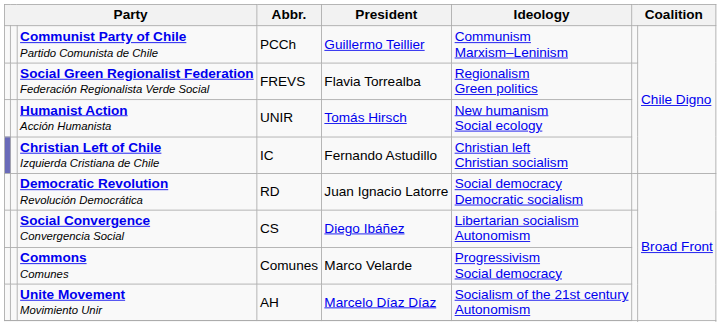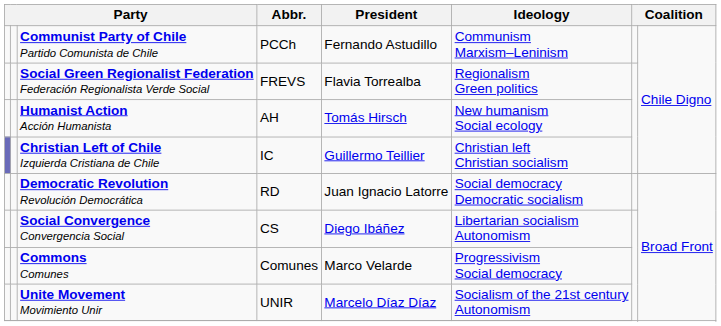Communist Party of Chile Partido Comunista de Chile | President: Guillermo Teillier -> Fernando Astudillo
Humanist Action Acción Humanista | Abbr.: UNIR -> AH
Christian Left of Chile Izquierda Cristiana de Chile | President: Fernando Astudillo -> Guillermo Teillier
Unite Movement Movimiento Unir | Abbr.: AH -> UNIR
